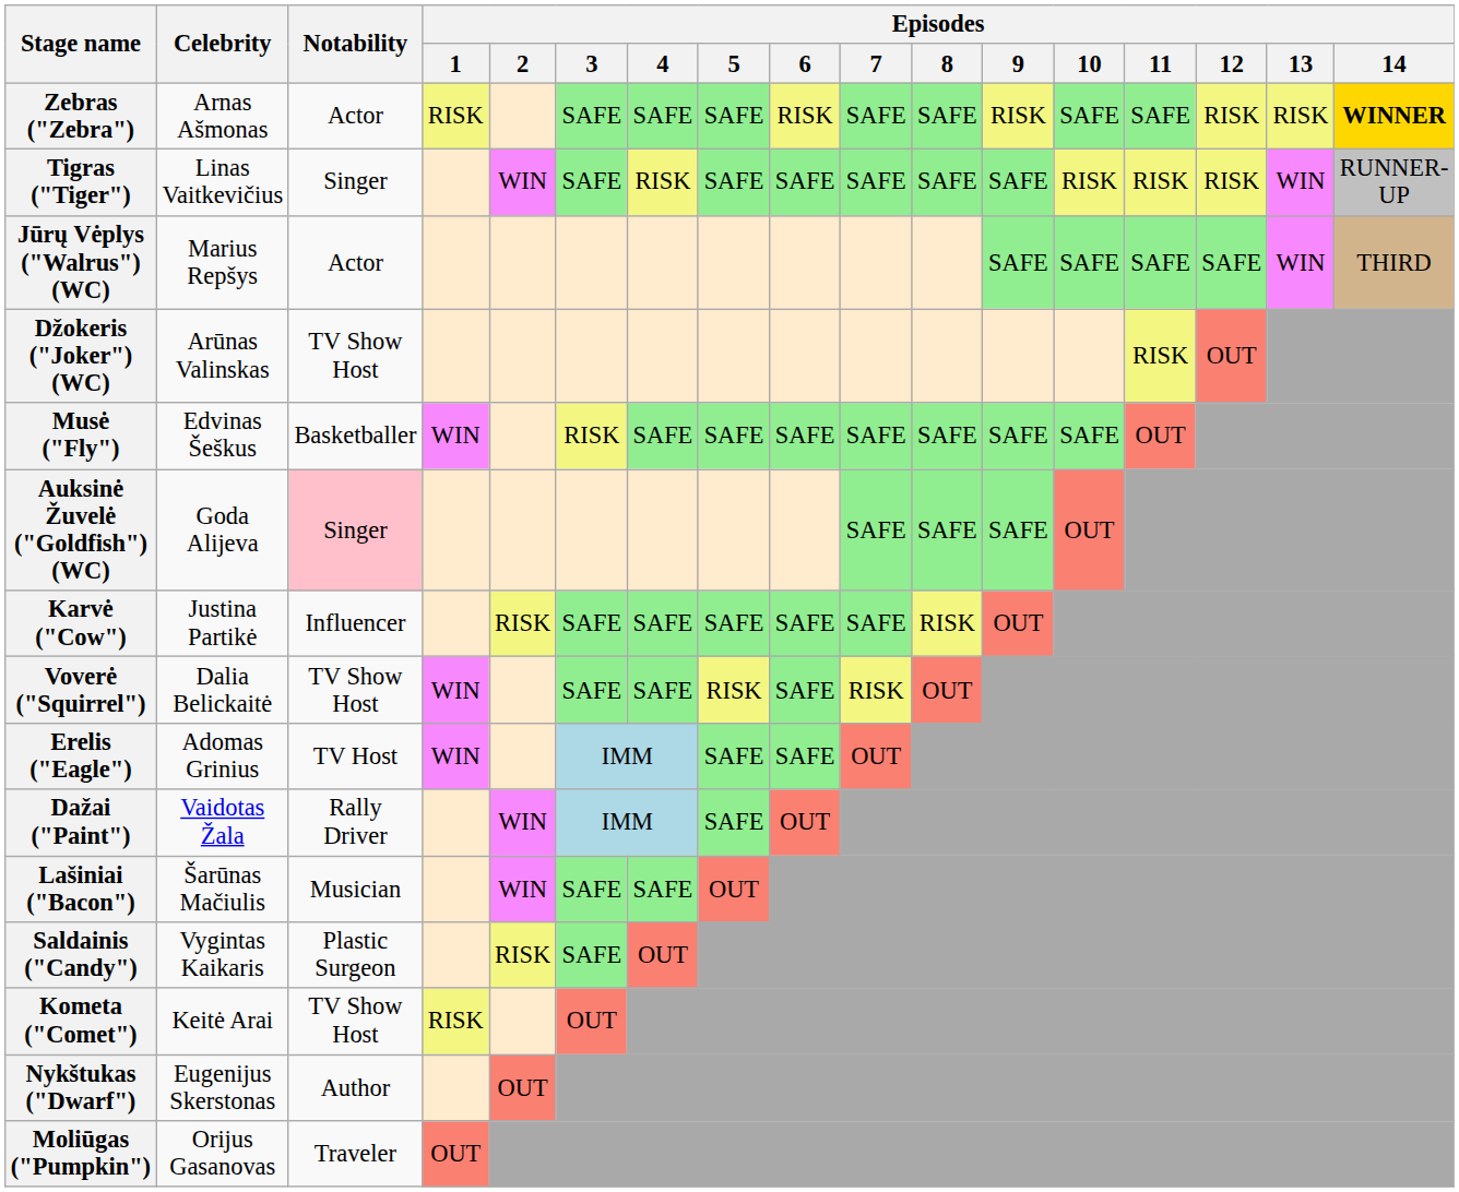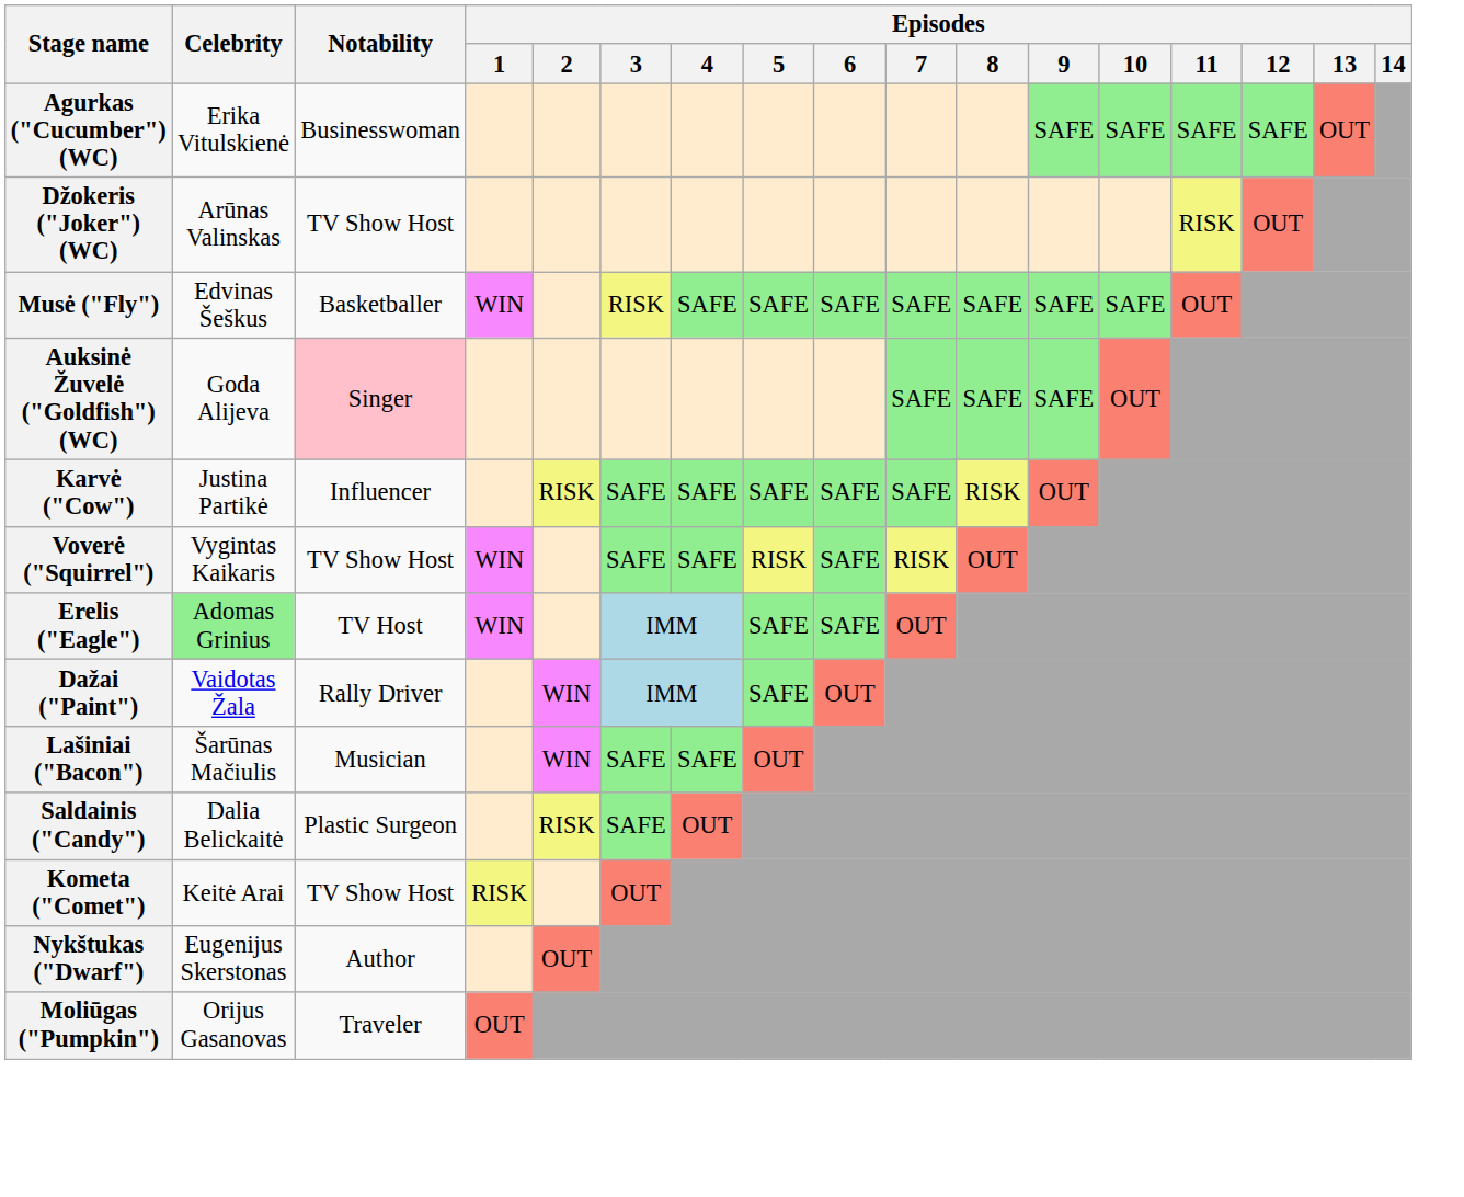- row: Zebras ("Zebra") | Arnas Ašmonas | Actor | RISK | SAFE | SAFE | SAFE | RISK | SAFE | SAFE | RISK | SAFE | SAFE | RISK | RISK | WINNER
- row: Tigras ("Tiger") | Linas Vaitkevičius | Singer | WIN | SAFE | RISK | SAFE | SAFE | SAFE | SAFE | SAFE | RISK | RISK | RISK | WIN | RUNNER-UP
- row: Jūrų Vėplys ("Walrus") (WC) | Marius Repšys | Actor | SAFE | SAFE | SAFE | SAFE | WIN | THIRD
+ row: Agurkas ("Cucumber") (WC) | Erika Vitulskienė | Businesswoman | SAFE | SAFE | SAFE | SAFE | OUT
Voverė ("Squirrel") | Celebrity: Dalia Belickaitė -> Vygintas Kaikaris
Erelis ("Eagle") | Celebrity: no background -> lightgreen background
Saldainis ("Candy") | Celebrity: Vygintas Kaikaris -> Dalia Belickaitė
